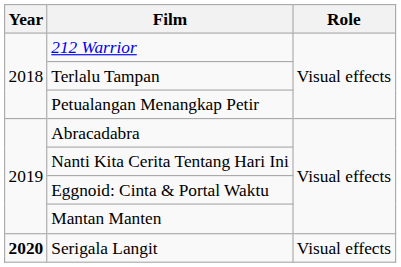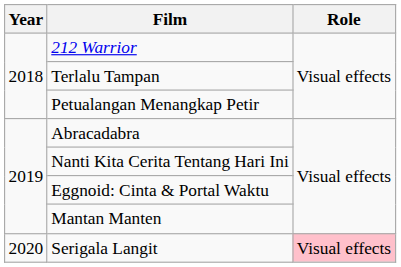Serigala Langit | Year: bold -> normal
Serigala Langit | Role: no background -> pink background
